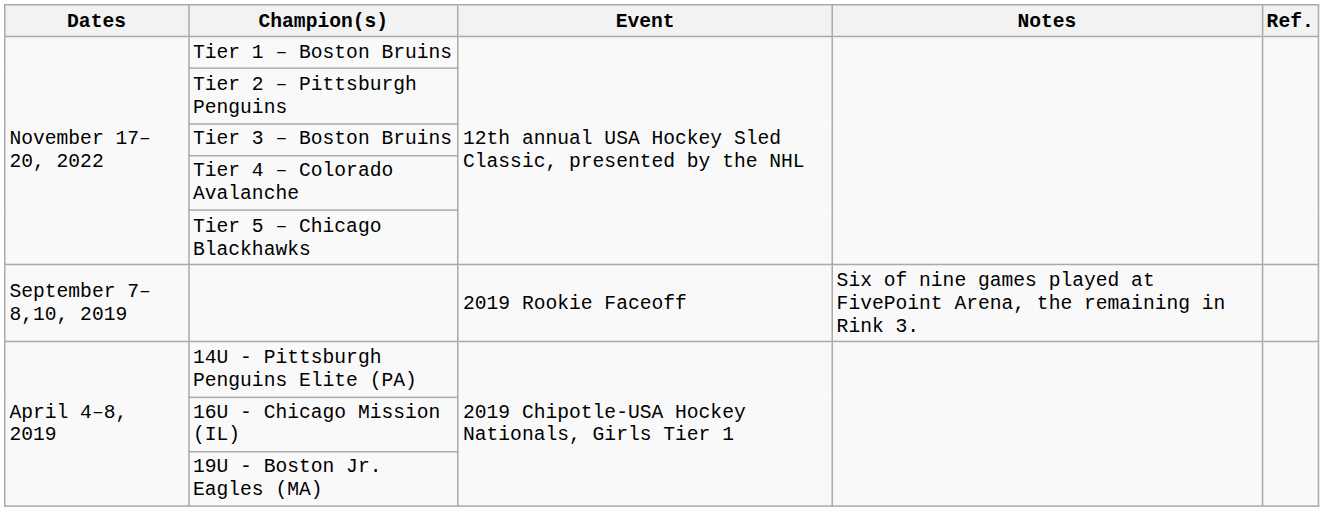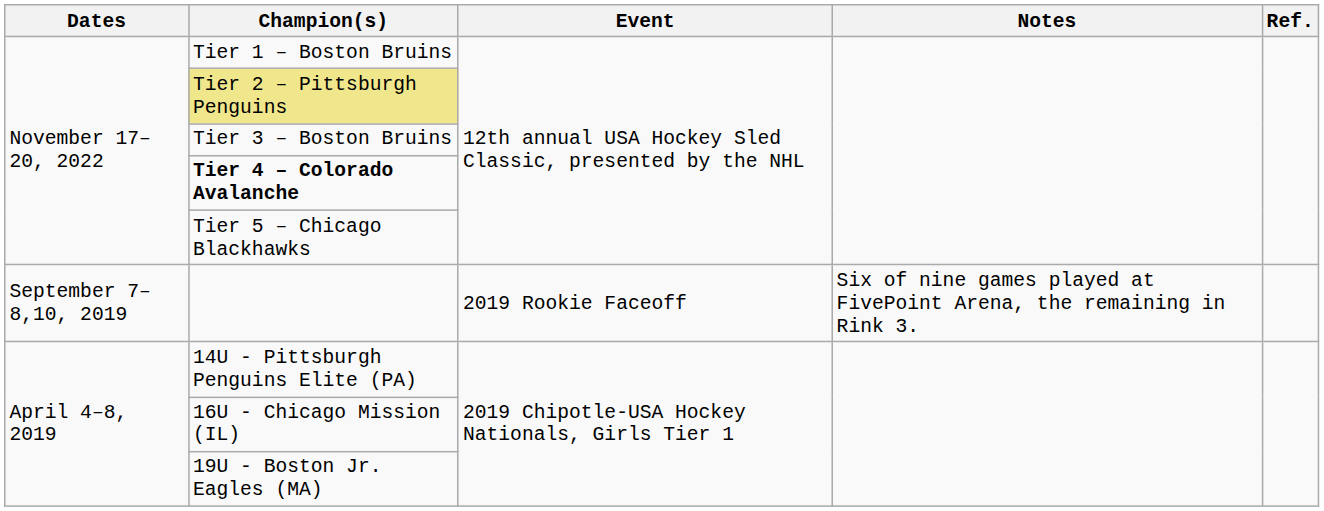Tier 2 – Pittsburgh Penguins | Champion(s): no background -> khaki background
Tier 4 – Colorado Avalanche | Champion(s): normal -> bold
